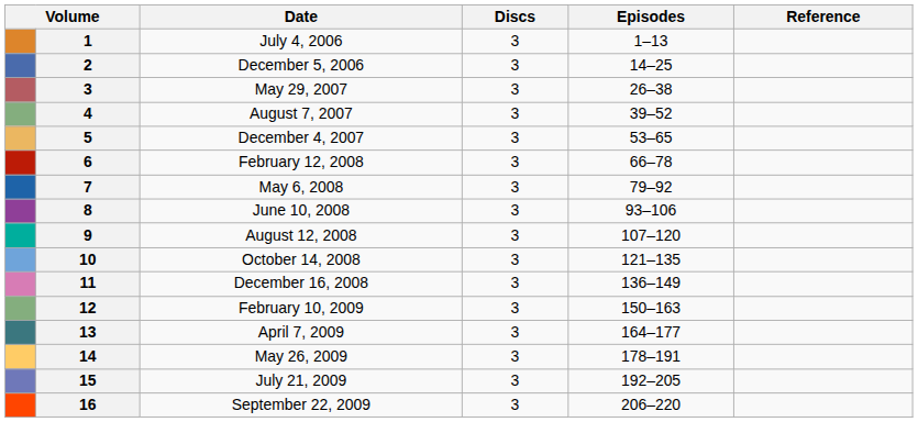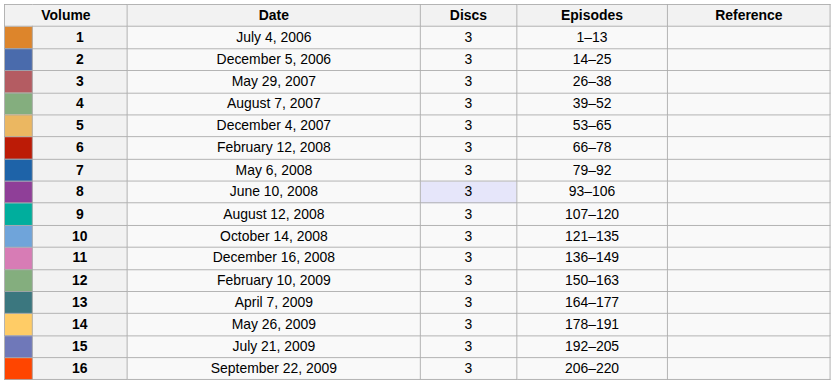June 10, 2008 | Discs: no background -> lavender background
